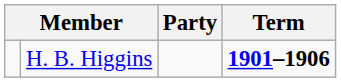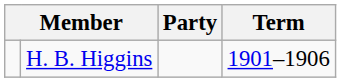H. B. Higgins | Term: bold -> normal
